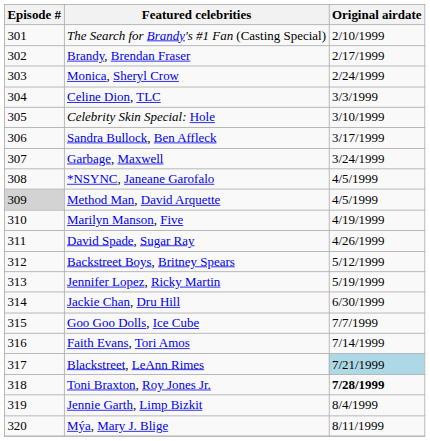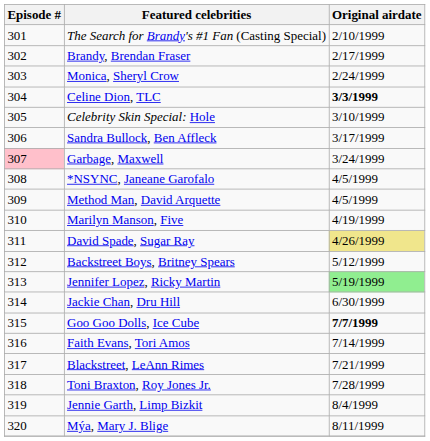Celine Dion, TLC | Original airdate: normal -> bold
Garbage, Maxwell | Episode #: no background -> pink background
Method Man, David Arquette | Episode #: lightgrey background -> no background
David Spade, Sugar Ray | Original airdate: no background -> khaki background
Jennifer Lopez, Ricky Martin | Original airdate: no background -> lightgreen background
Goo Goo Dolls, Ice Cube | Original airdate: normal -> bold
Blackstreet, LeAnn Rimes | Original airdate: lightblue background -> no background
Toni Braxton, Roy Jones Jr. | Original airdate: bold -> normal
